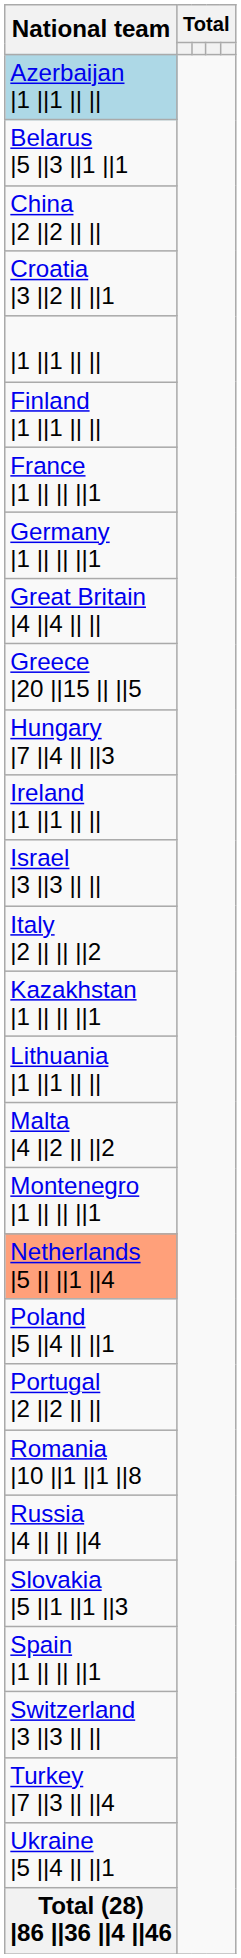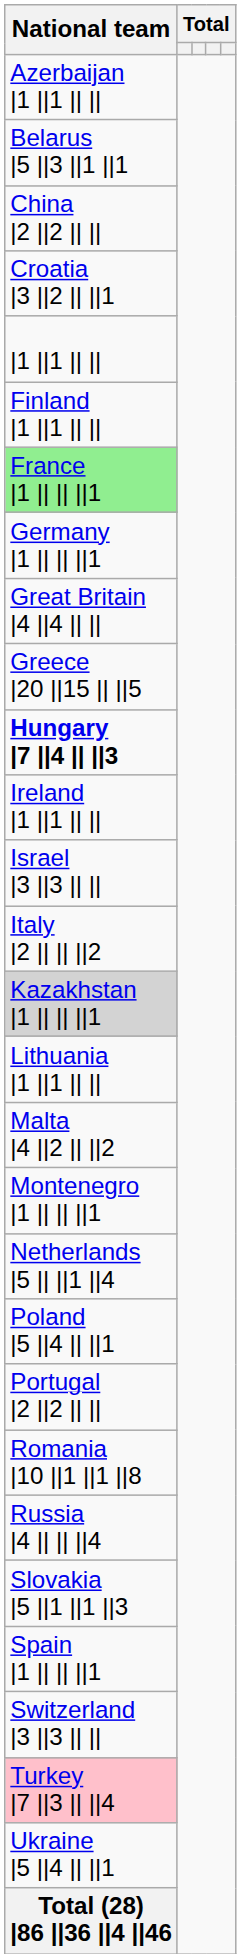Azerbaijan |1 ||1 || || | National team: lightblue background -> no background
France |1 || || ||1 | National team: no background -> lightgreen background
Hungary |7 ||4 || ||3 | National team: normal -> bold
Kazakhstan |1 || || ||1 | National team: no background -> lightgrey background
Netherlands |5 || ||1 ||4 | National team: lightsalmon background -> no background
Turkey |7 ||3 || ||4 | National team: no background -> pink background
